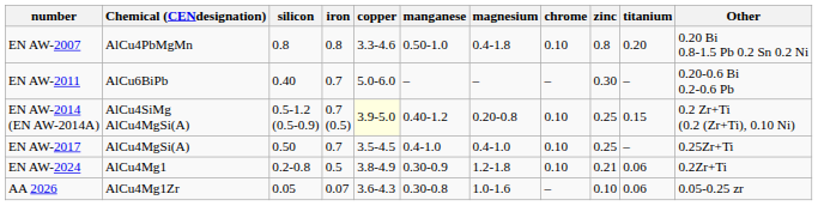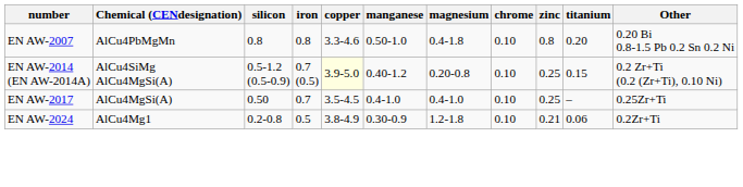- row: EN AW-2011 | AlCu6BiPb | 0.40 | 0.7 | 5.0-6.0 | – | – | – | 0.30 | – | 0.20-0.6 Bi 0.2-0.6 Pb
- row: AA 2026 | AlCu4Mg1Zr | 0.05 | 0.07 | 3.6-4.3 | 0.30-0.8 | 1.0-1.6 | – | 0.10 | 0.06 | 0.05-0.25 zr
